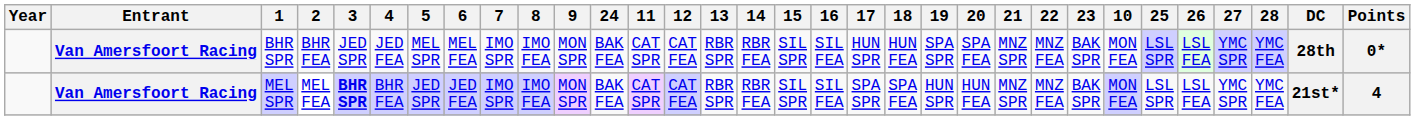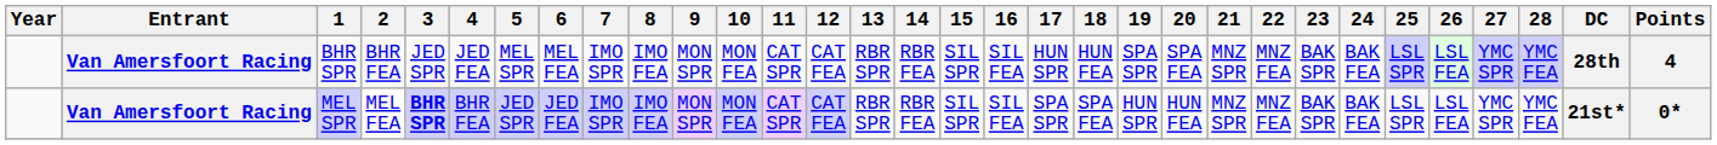columns swapped: 10 <-> 24
row 2 | Points: 0* -> 4
row 3 | Points: 4 -> 0*
